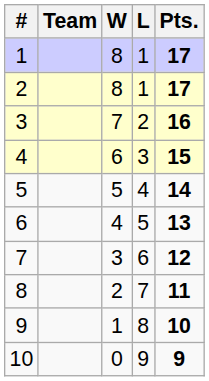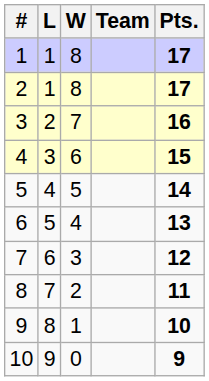columns swapped: Team <-> L
